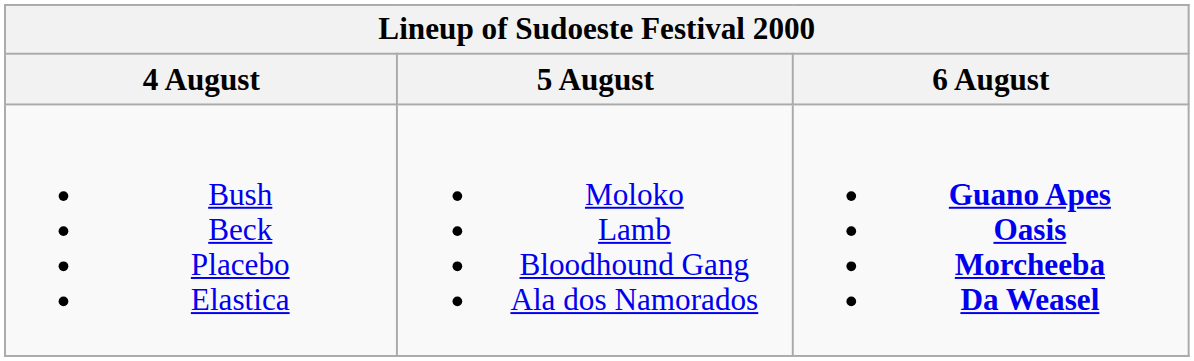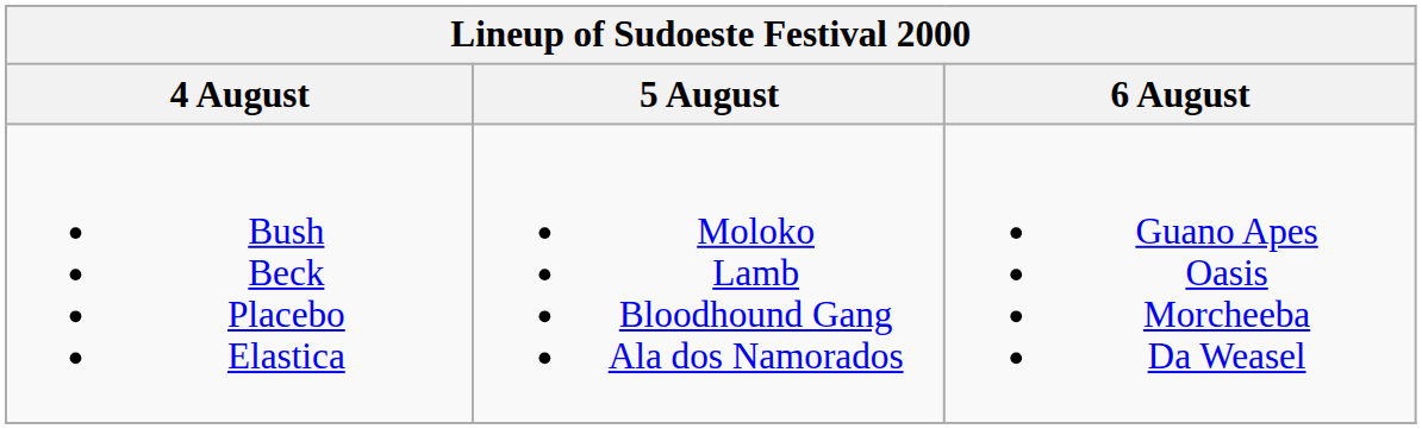Bush Beck Placebo Elastica | 6 August: bold -> normal
